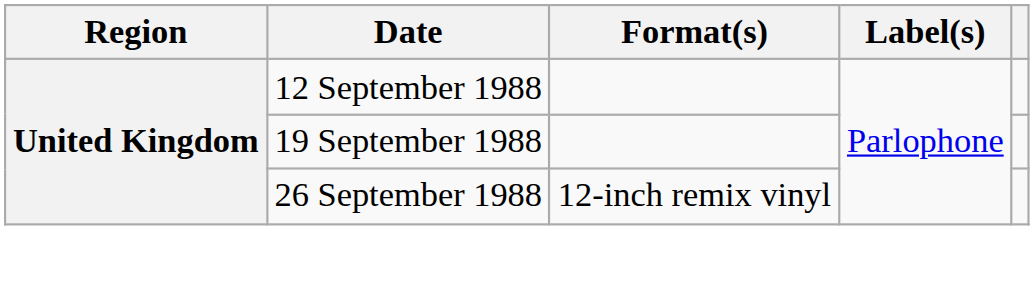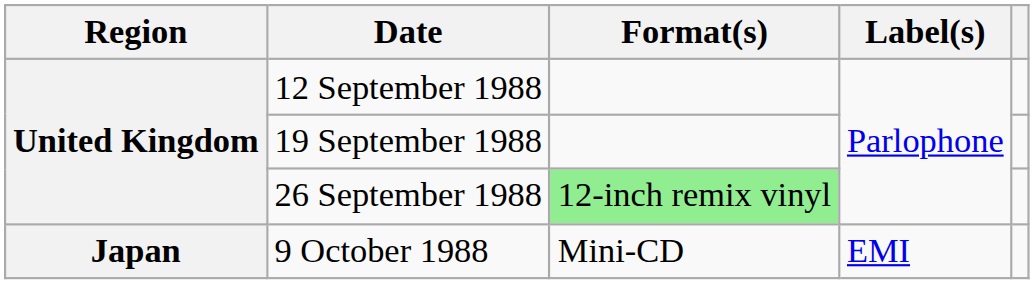26 September 1988 | Format(s): no background -> lightgreen background
+ row: Japan | 9 October 1988 | Mini-CD | EMI
